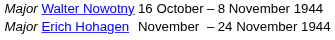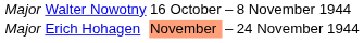Major Erich Hohagen | column 2: no background -> lightsalmon background
